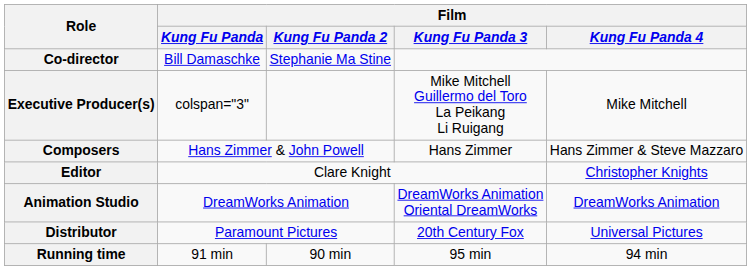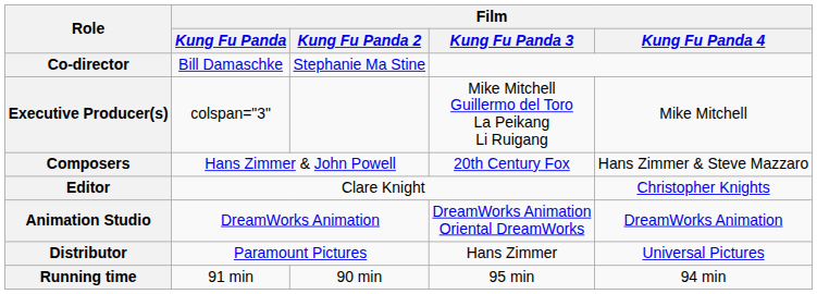Composers | Film / Kung Fu Panda 3: Hans Zimmer -> 20th Century Fox
Distributor | Film / Kung Fu Panda 3: 20th Century Fox -> Hans Zimmer
